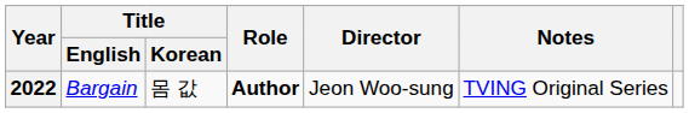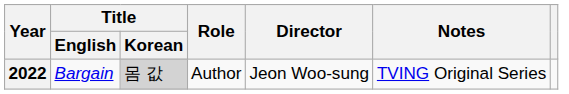2022 | Title / Korean: no background -> lightgrey background
2022 | Role: bold -> normal
